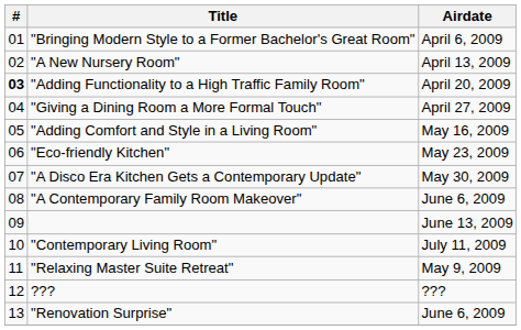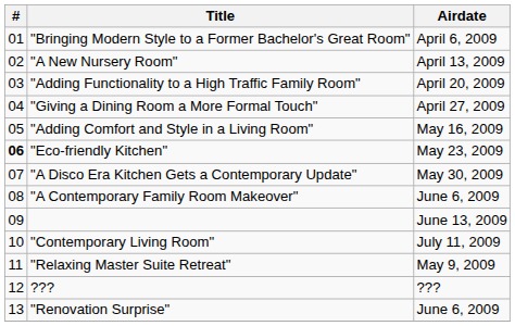"Adding Functionality to a High Traffic Family Room" | #: bold -> normal
"Eco-friendly Kitchen" | #: normal -> bold
